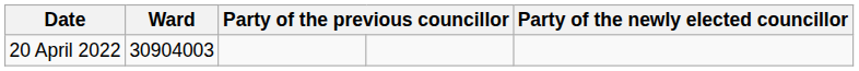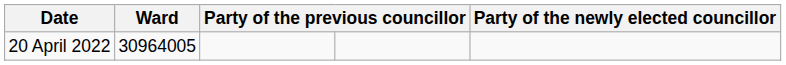20 April 2022 | Ward: 30904003 -> 30964005
